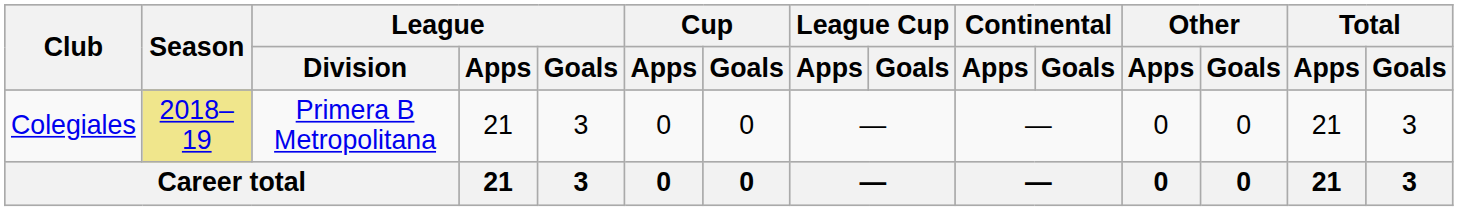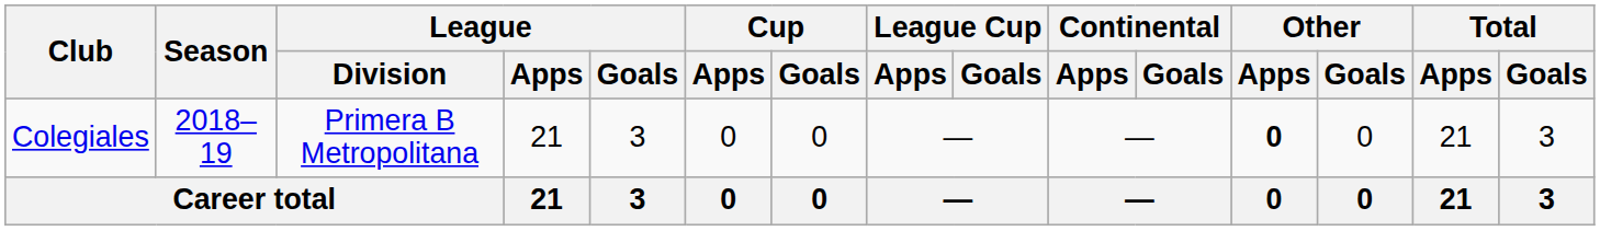Colegiales | Season: khaki background -> no background
Colegiales | Other / Apps: normal -> bold
